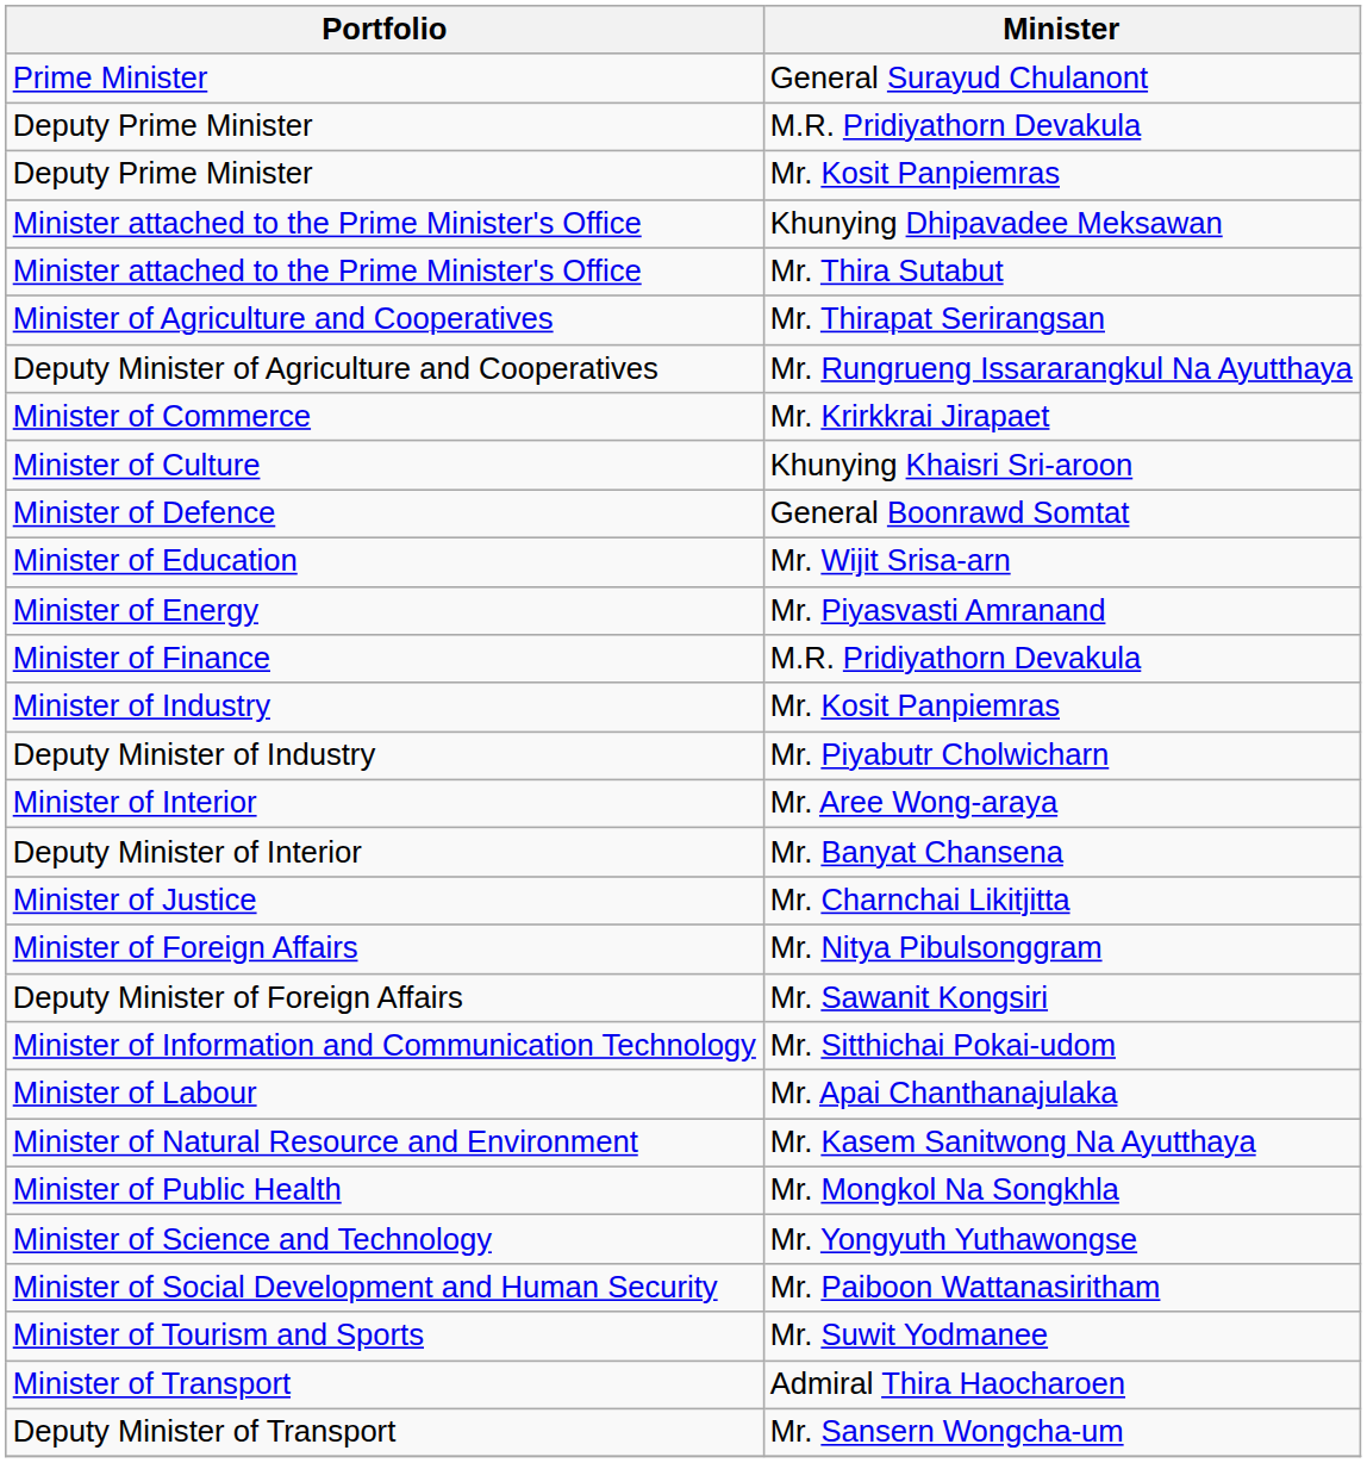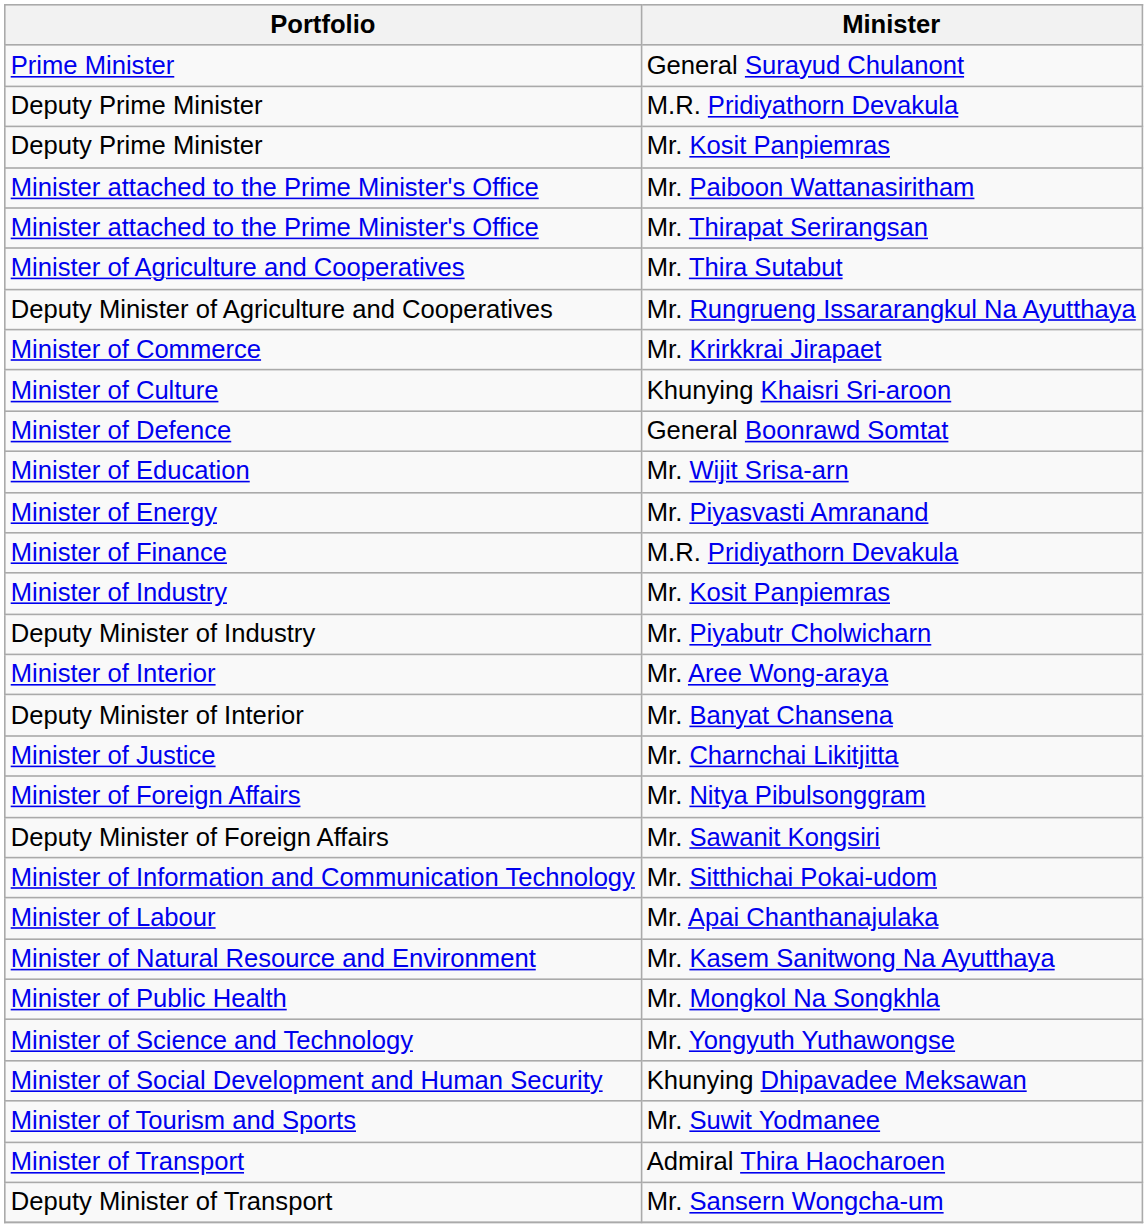row 5 | Minister: Khunying Dhipavadee Meksawan -> Mr. Paiboon Wattanasiritham
row 6 | Minister: Mr. Thira Sutabut -> Mr. Thirapat Serirangsan
row 7 | Minister: Mr. Thirapat Serirangsan -> Mr. Thira Sutabut
row 27 | Minister: Mr. Paiboon Wattanasiritham -> Khunying Dhipavadee Meksawan
